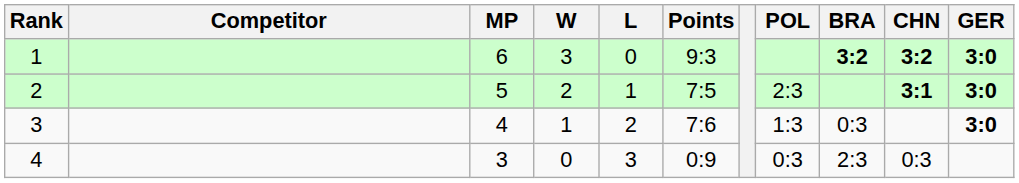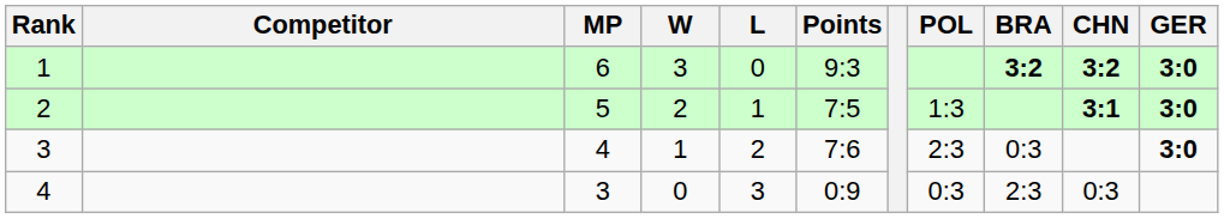row 3 | POL: 2:3 -> 1:3
row 4 | POL: 1:3 -> 2:3
